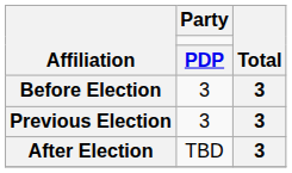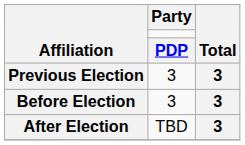rows swapped: Previous Election <-> Before Election
